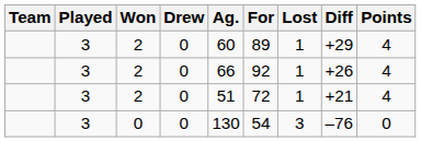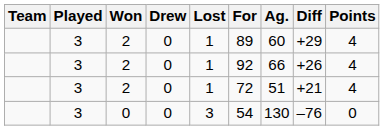columns swapped: Lost <-> Ag.
